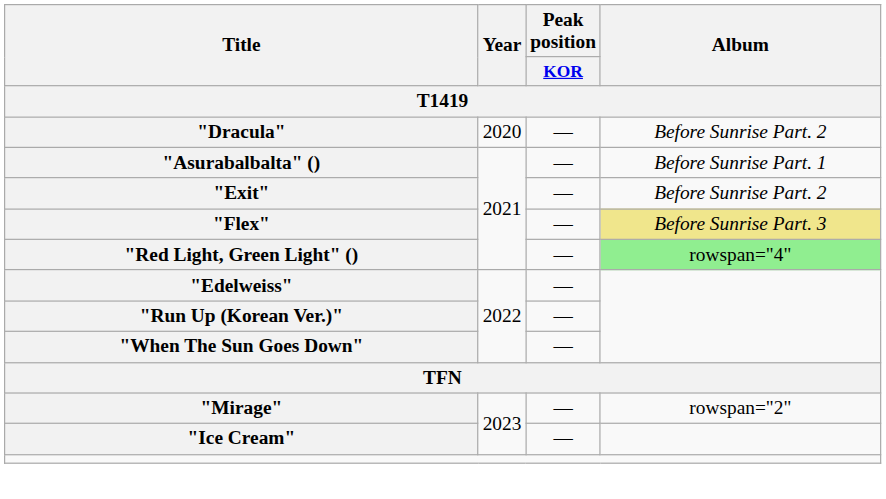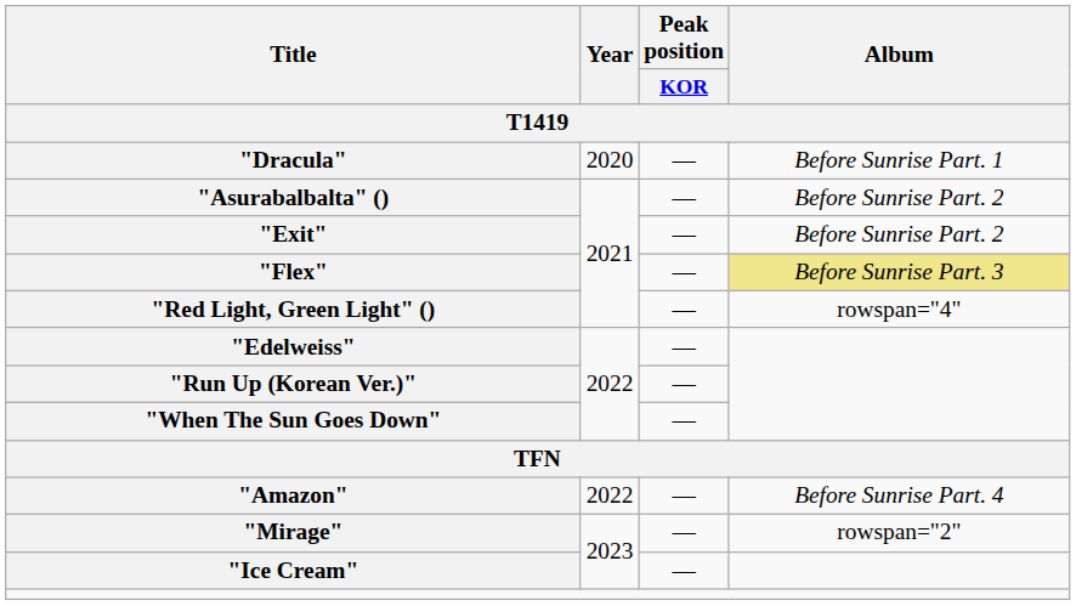"Dracula" | Album: Before Sunrise Part. 2 -> Before Sunrise Part. 1
"Asurabalbalta" () | Album: Before Sunrise Part. 1 -> Before Sunrise Part. 2
"Red Light, Green Light" () | Album: lightgreen background -> no background
+ row: "Amazon" | 2022 | — | Before Sunrise Part. 4
